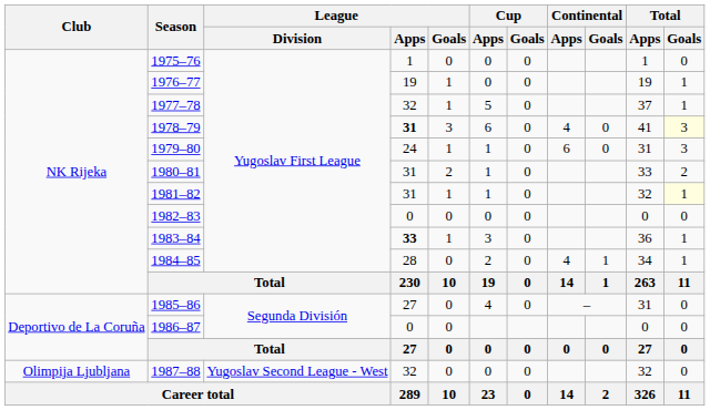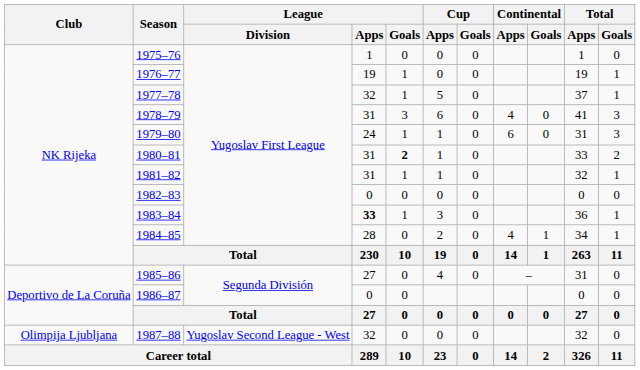1978–79 | League / Apps: bold -> normal
1978–79 | Total / Goals: lightyellow background -> no background
1980–81 | League / Goals: normal -> bold
1981–82 | Total / Goals: lightyellow background -> no background
